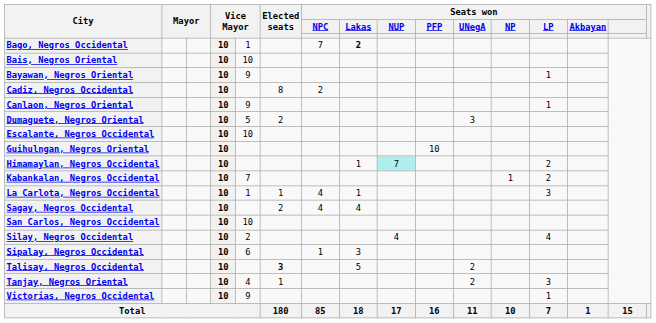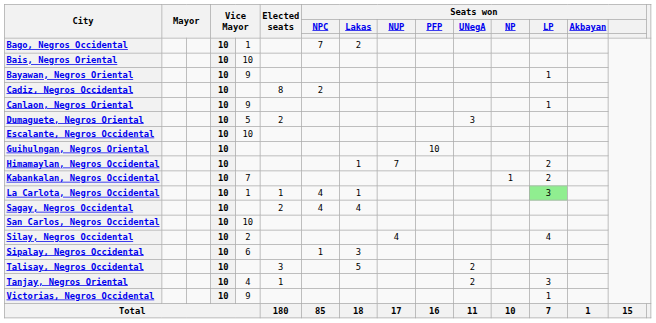Bago, Negros Occidental | Seats won / Lakas: bold -> normal
Himamaylan, Negros Occidental | Seats won / NUP: paleturquoise background -> no background
La Carlota, Negros Occidental | Seats won / LP: no background -> lightgreen background
Talisay, Negros Occidental | Elected seats: bold -> normal
